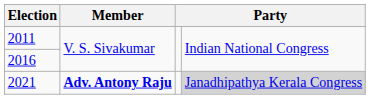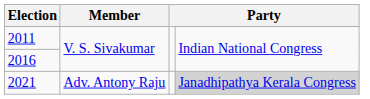2021 | Member: bold -> normal
